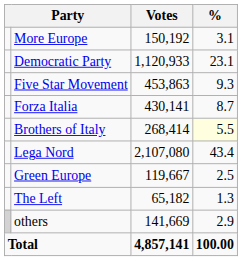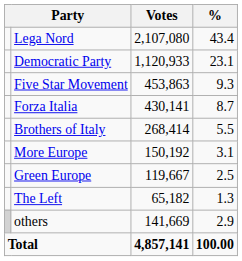rows swapped: Lega Nord <-> More Europe
Brothers of Italy | %: lightyellow background -> no background
